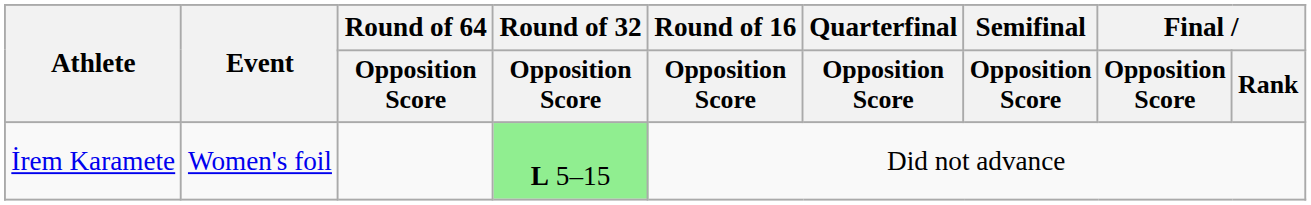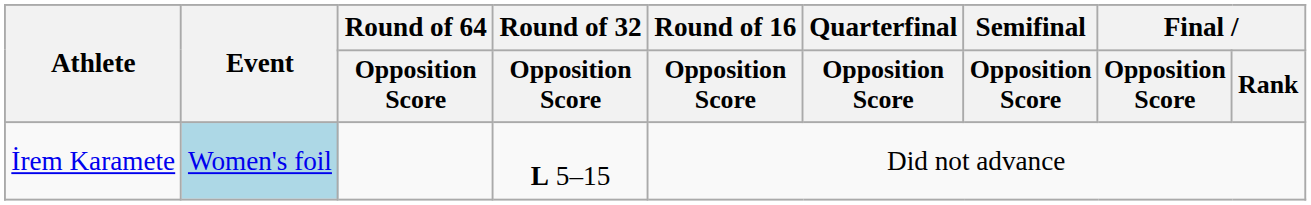İrem Karamete | Event: no background -> lightblue background
İrem Karamete | Round of 32 / Opposition Score: lightgreen background -> no background
